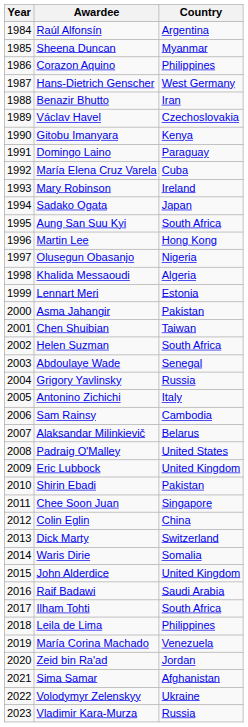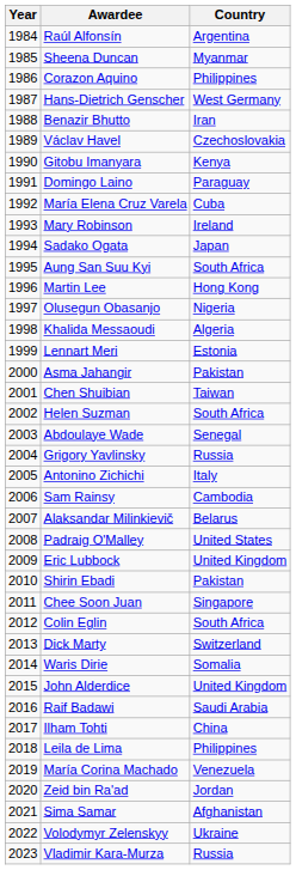Colin Eglin | Country: China -> South Africa
Ilham Tohti | Country: South Africa -> China
